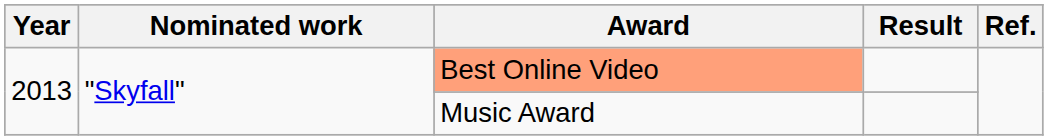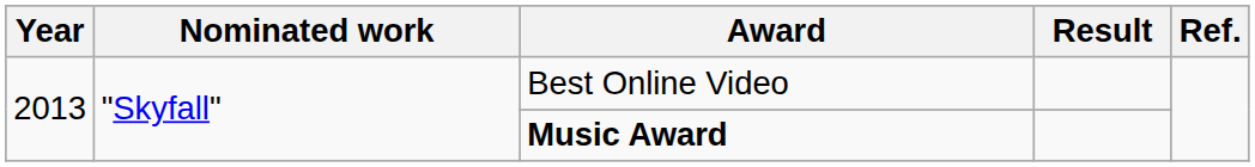Best Online Video | Award: lightsalmon background -> no background
Music Award | Award: normal -> bold
